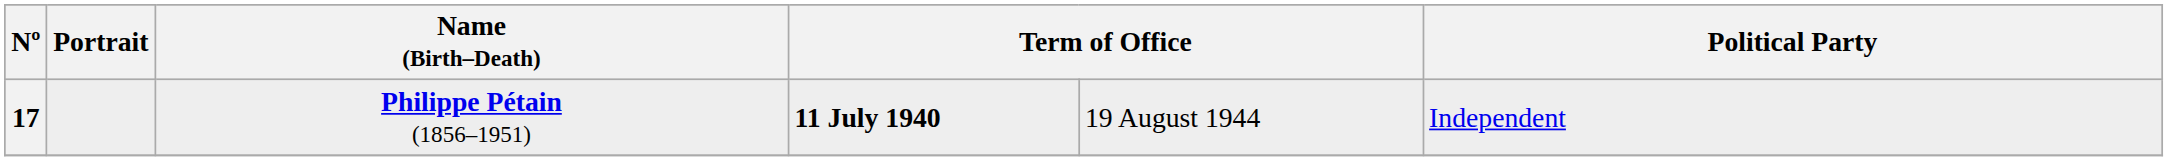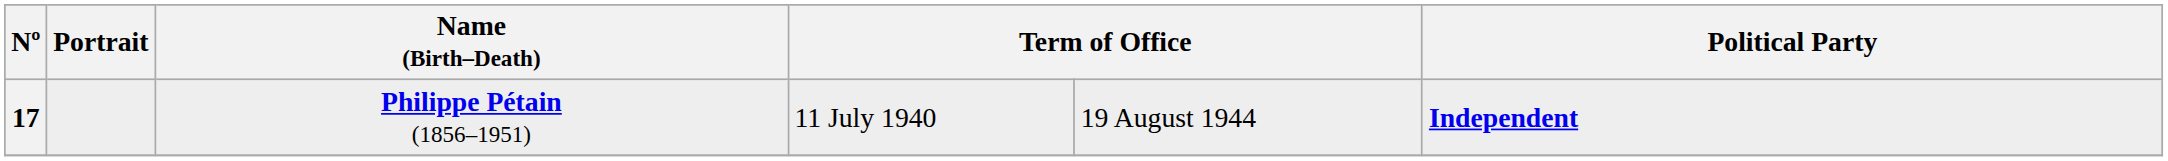17 | column 4: bold -> normal
17 | Political Party: normal -> bold
